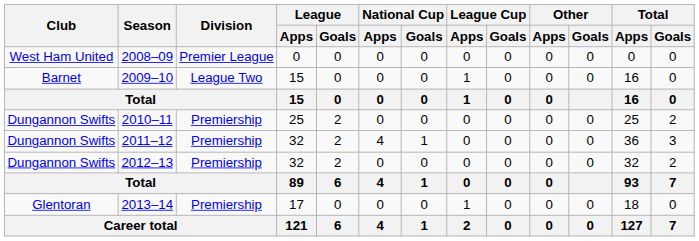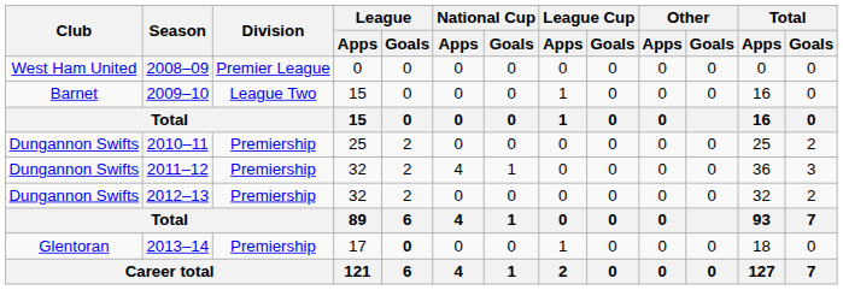2013–14 | League / Goals: normal -> bold
